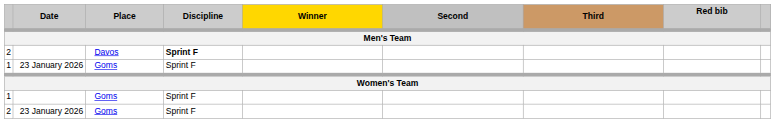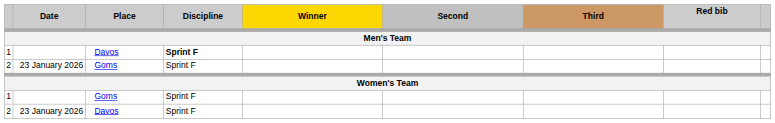row 3 | column 1: 2 -> 1
row 4 | column 1: 1 -> 2
row 7 | Place: Goms -> Davos
